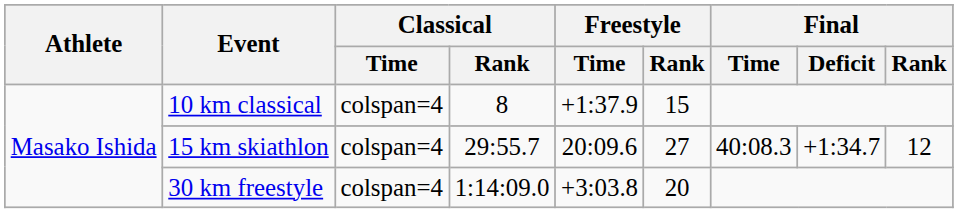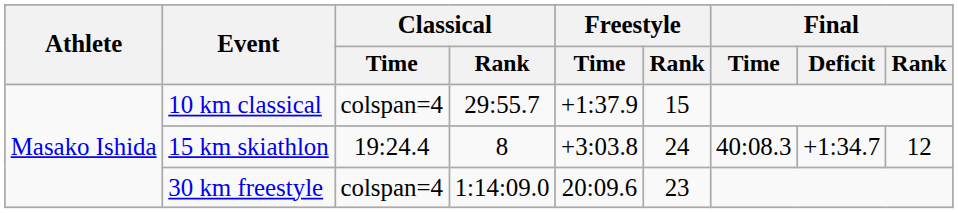10 km classical | Classical / Rank: 8 -> 29:55.7
15 km skiathlon | Classical / Time: colspan=4 -> 19:24.4
15 km skiathlon | Classical / Rank: 29:55.7 -> 8
15 km skiathlon | Freestyle / Time: 20:09.6 -> +3:03.8
15 km skiathlon | Freestyle / Rank: 27 -> 24
30 km freestyle | Freestyle / Time: +3:03.8 -> 20:09.6
30 km freestyle | Freestyle / Rank: 20 -> 23
